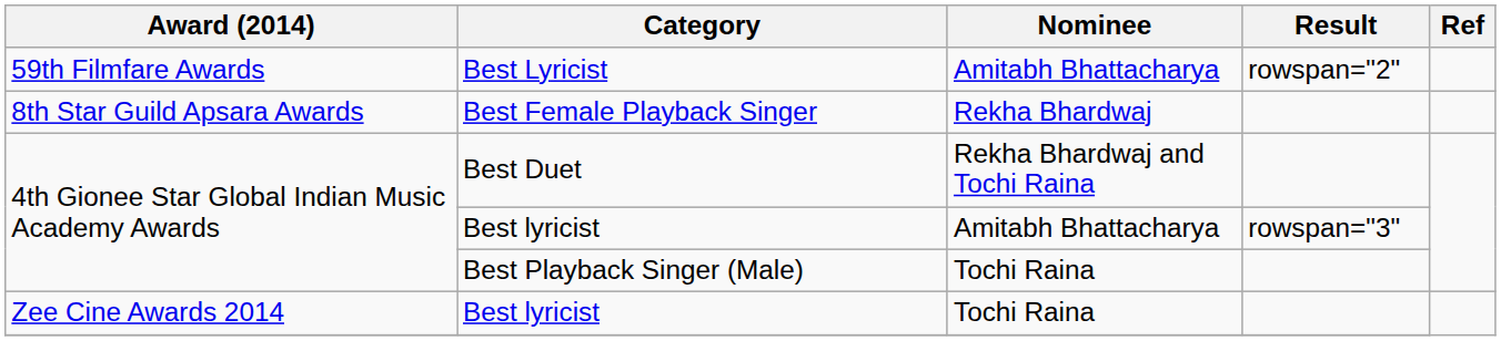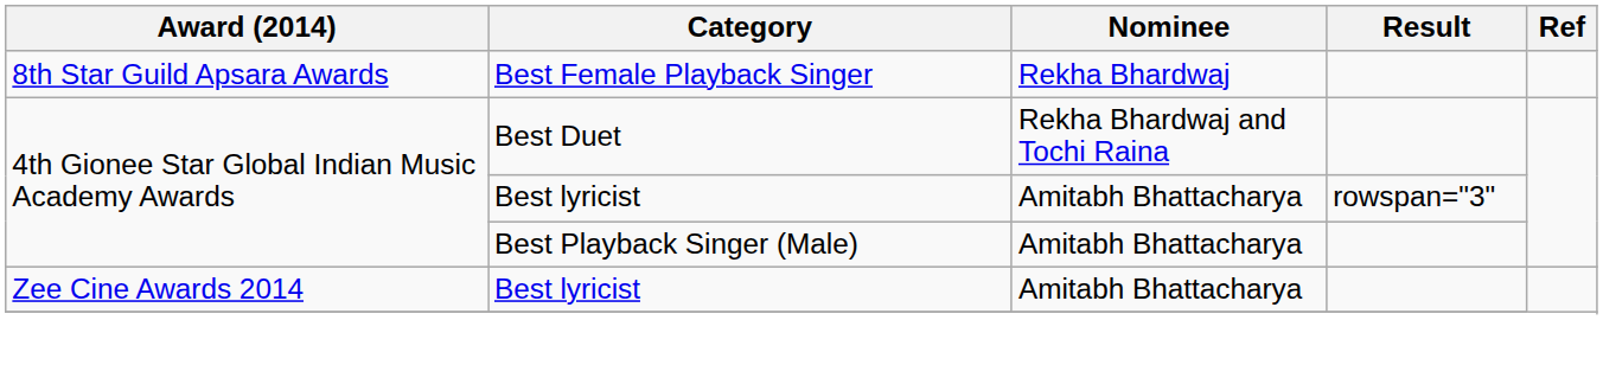- row: 59th Filmfare Awards | Best Lyricist | Amitabh Bhattacharya | rowspan="2"
Best Playback Singer (Male) | Nominee: Tochi Raina -> Amitabh Bhattacharya
Zee Cine Awards 2014 / Best lyricist | Nominee: Tochi Raina -> Amitabh Bhattacharya
